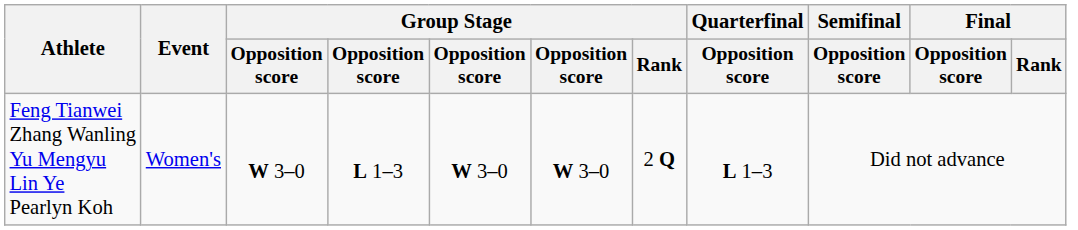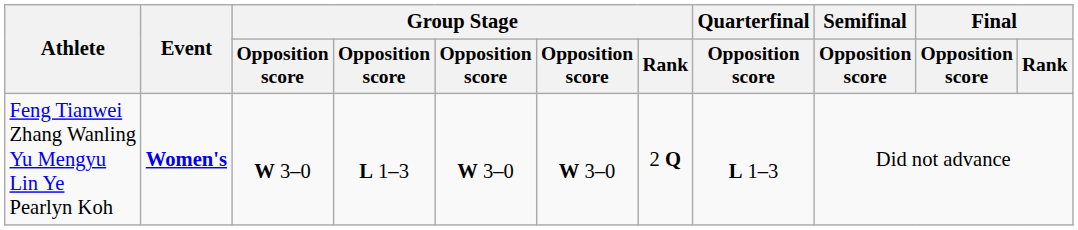Feng Tianwei Zhang Wanling Yu Mengyu Lin Ye Pearlyn Koh | Event: normal -> bold
